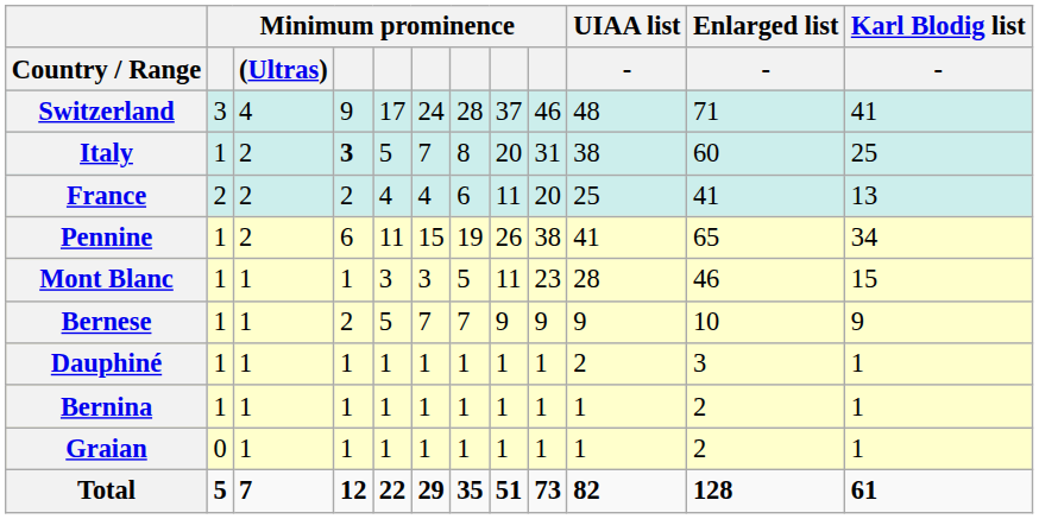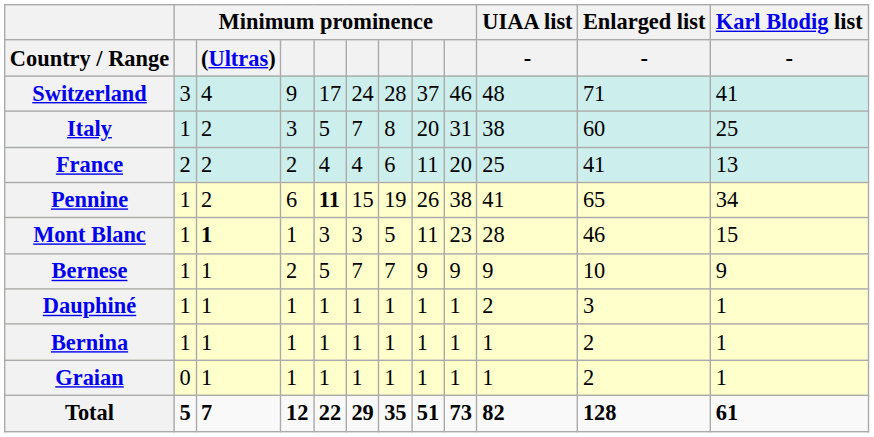Italy | column 4: bold -> normal
Pennine | column 5: normal -> bold
Mont Blanc | Minimum prominence / (Ultras): normal -> bold
